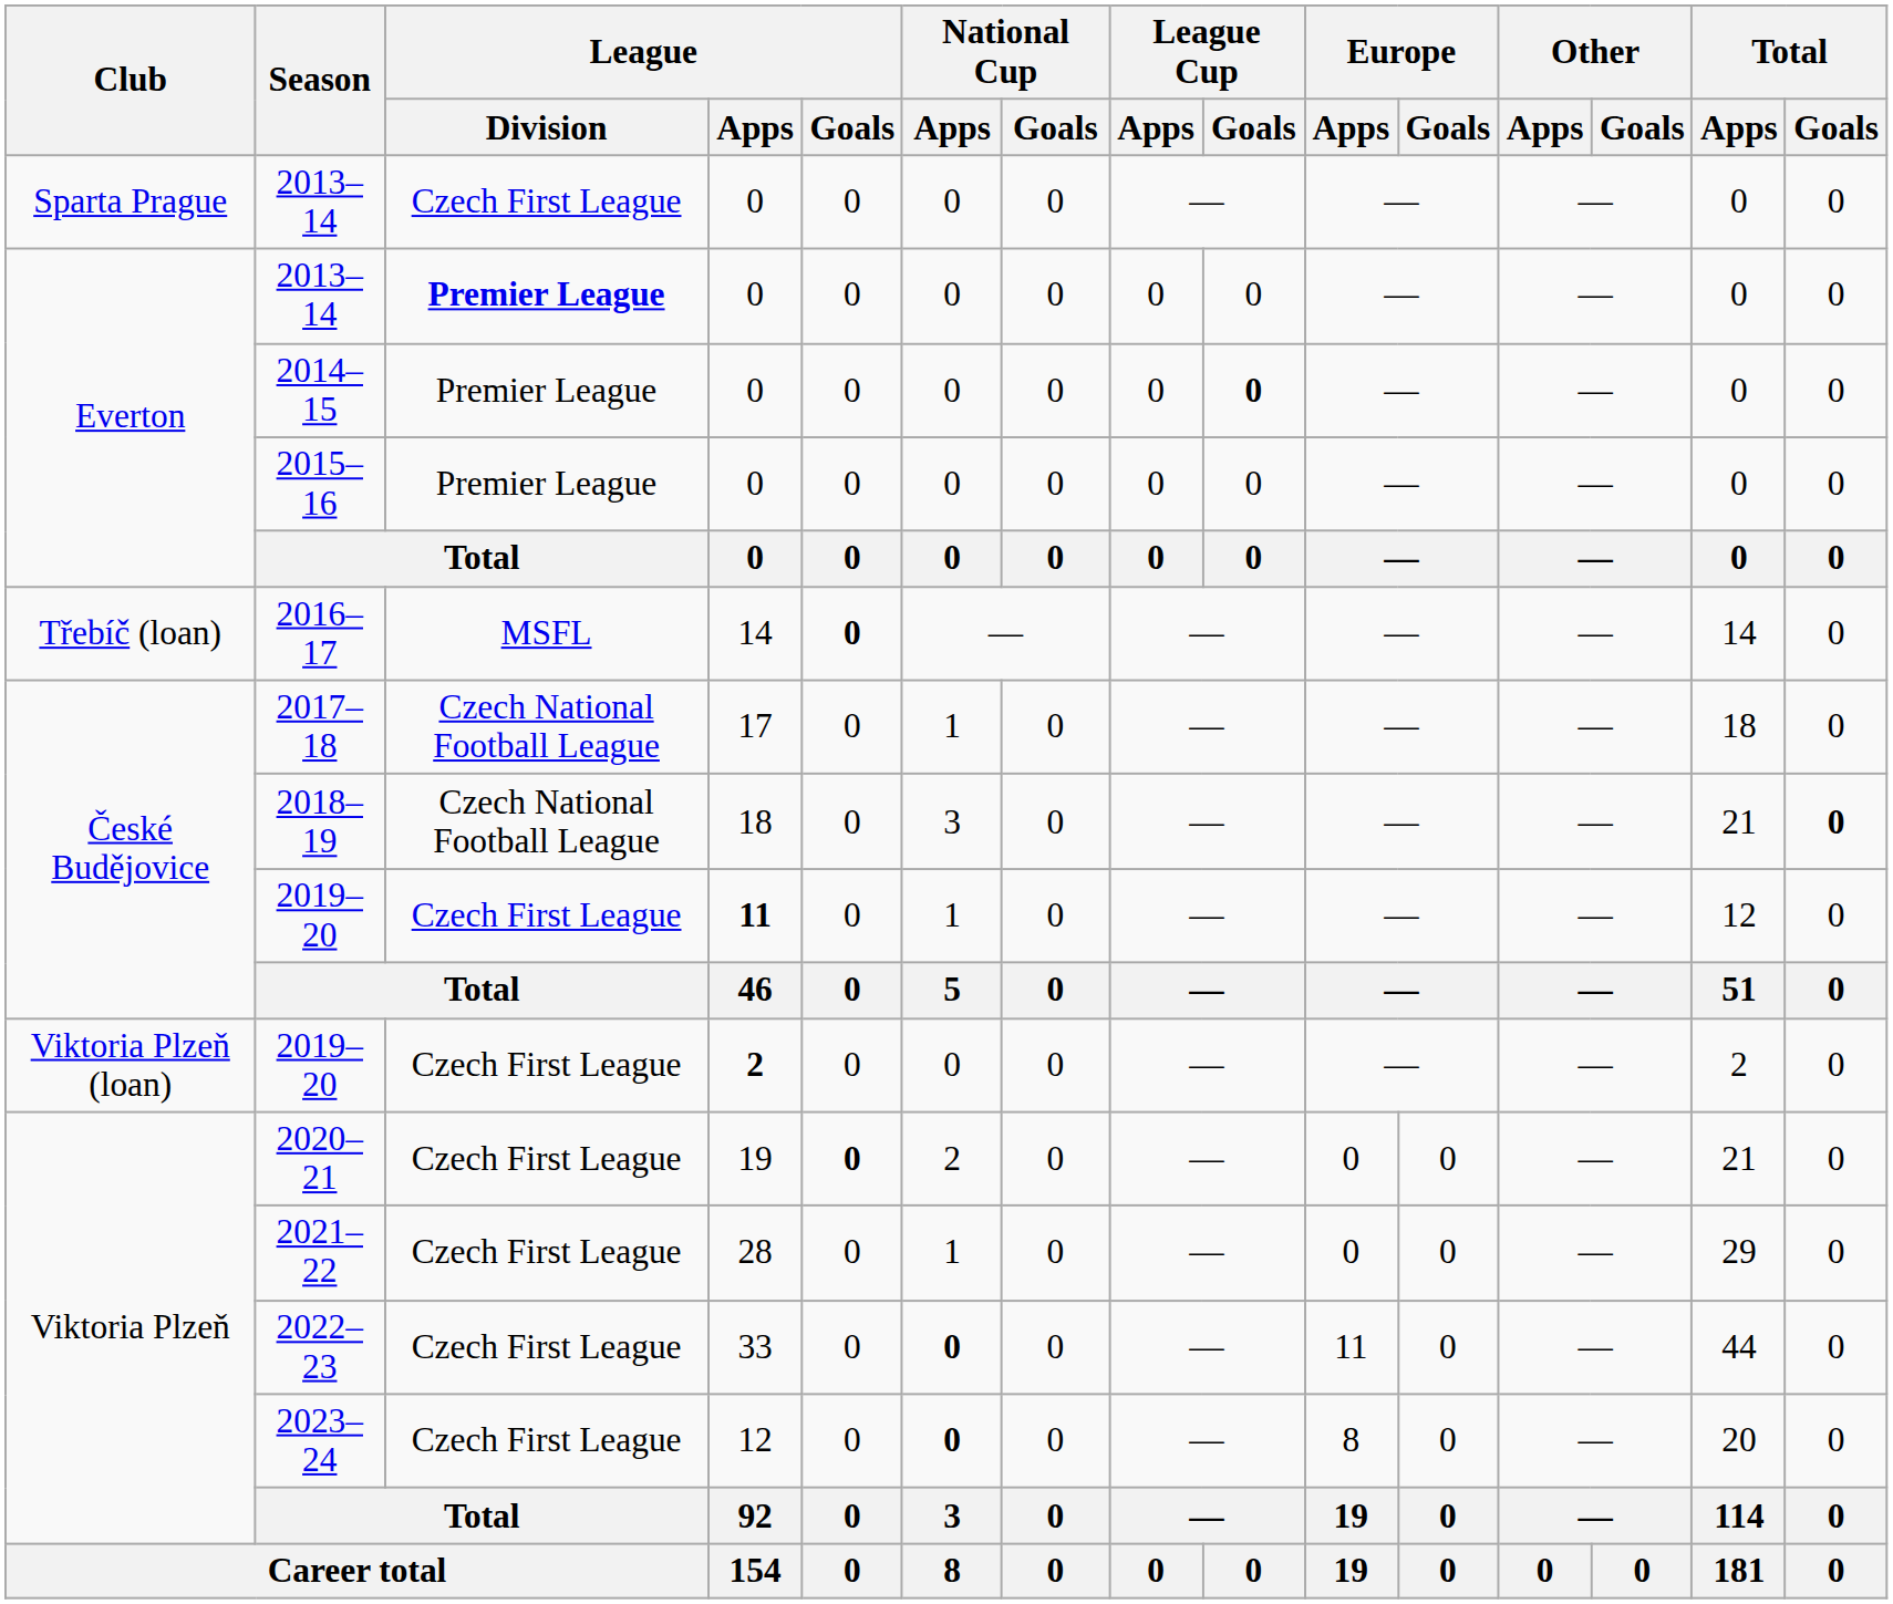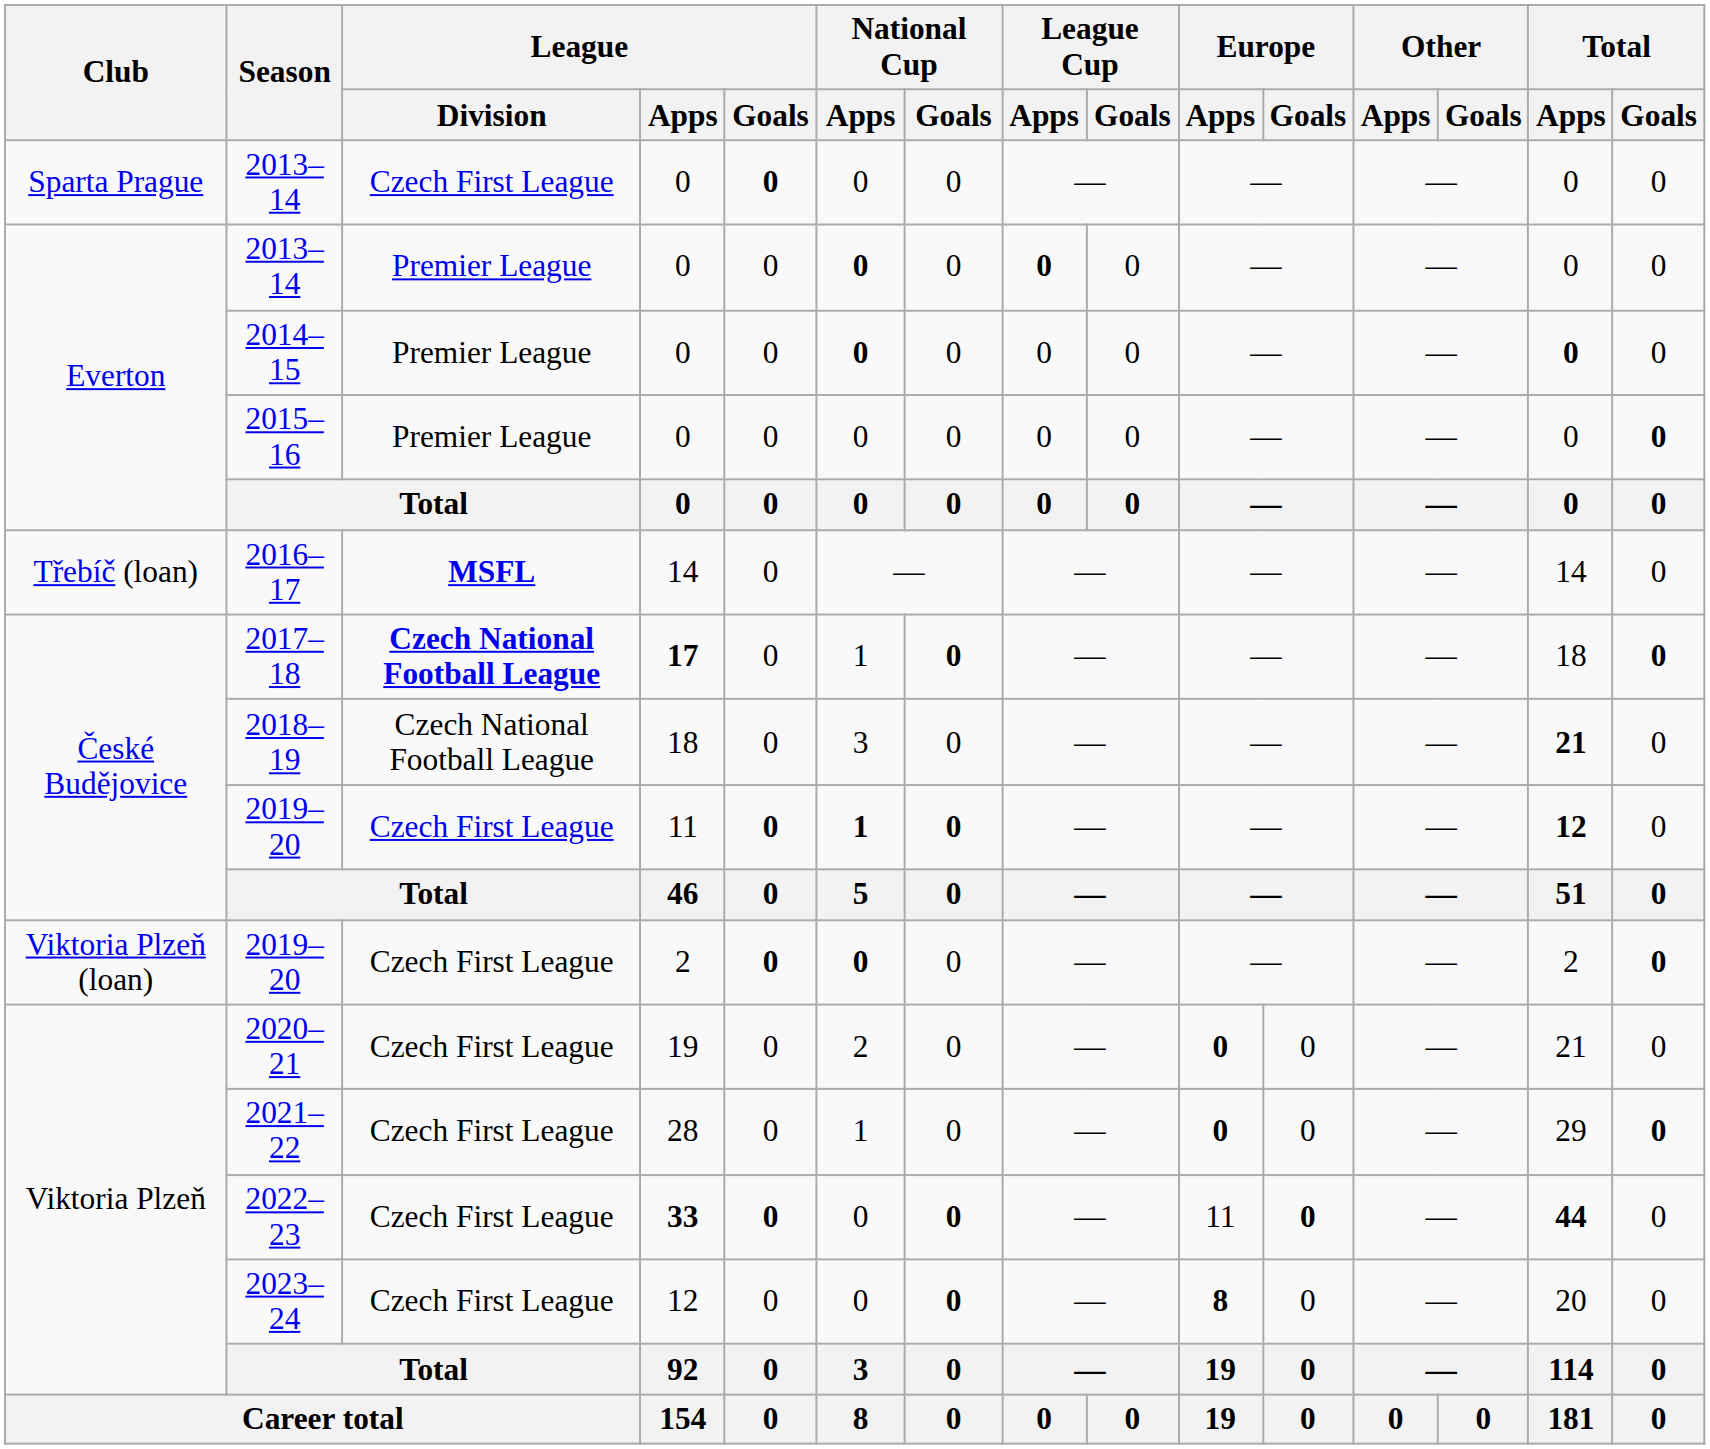Sparta Prague / 2013–14 | League / Goals: normal -> bold
Everton / 2013–14 | League / Division: bold -> normal
Everton / 2013–14 | National Cup / Apps: normal -> bold
Everton / 2013–14 | League Cup / Apps: normal -> bold
2014–15 | National Cup / Apps: normal -> bold
2014–15 | League Cup / Goals: bold -> normal
2014–15 | Total / Apps: normal -> bold
2015–16 | Total / Goals: normal -> bold
2016–17 | League / Division: normal -> bold
2016–17 | League / Goals: bold -> normal
2017–18 | League / Division: normal -> bold
2017–18 | League / Apps: normal -> bold
2017–18 | National Cup / Goals: normal -> bold
2017–18 | Total / Goals: normal -> bold
2018–19 | Total / Apps: normal -> bold
2018–19 | Total / Goals: bold -> normal
České Budějovice / 2019–20 | League / Apps: bold -> normal
České Budějovice / 2019–20 | League / Goals: normal -> bold
České Budějovice / 2019–20 | National Cup / Apps: normal -> bold
České Budějovice / 2019–20 | National Cup / Goals: normal -> bold
České Budějovice / 2019–20 | Total / Apps: normal -> bold
Viktoria Plzeň (loan) / 2019–20 | League / Apps: bold -> normal
Viktoria Plzeň (loan) / 2019–20 | League / Goals: normal -> bold
Viktoria Plzeň (loan) / 2019–20 | National Cup / Apps: normal -> bold
Viktoria Plzeň (loan) / 2019–20 | Total / Goals: normal -> bold
2020–21 | League / Goals: bold -> normal
2020–21 | Europe / Apps: normal -> bold
2021–22 | Europe / Apps: normal -> bold
2021–22 | Total / Goals: normal -> bold
2022–23 | League / Apps: normal -> bold
2022–23 | League / Goals: normal -> bold
2022–23 | National Cup / Apps: bold -> normal
2022–23 | National Cup / Goals: normal -> bold
2022–23 | Europe / Goals: normal -> bold
2022–23 | Total / Apps: normal -> bold
2023–24 | National Cup / Apps: bold -> normal
2023–24 | National Cup / Goals: normal -> bold
2023–24 | Europe / Apps: normal -> bold
